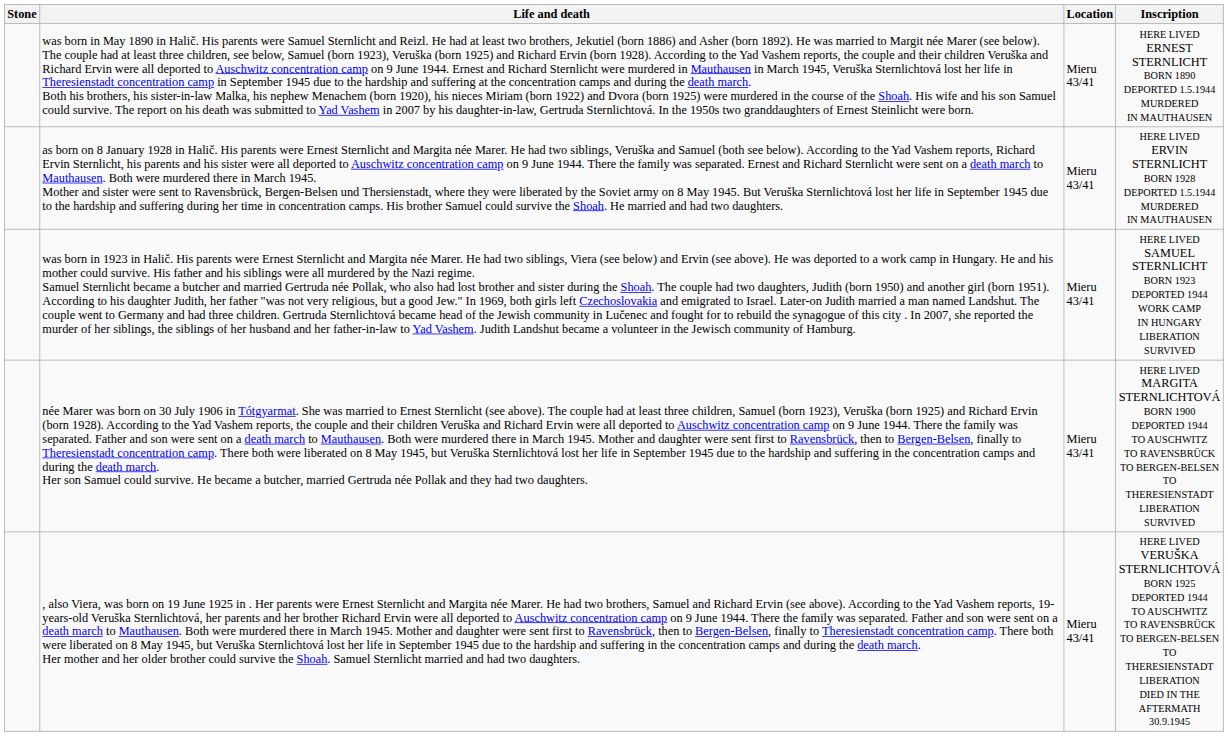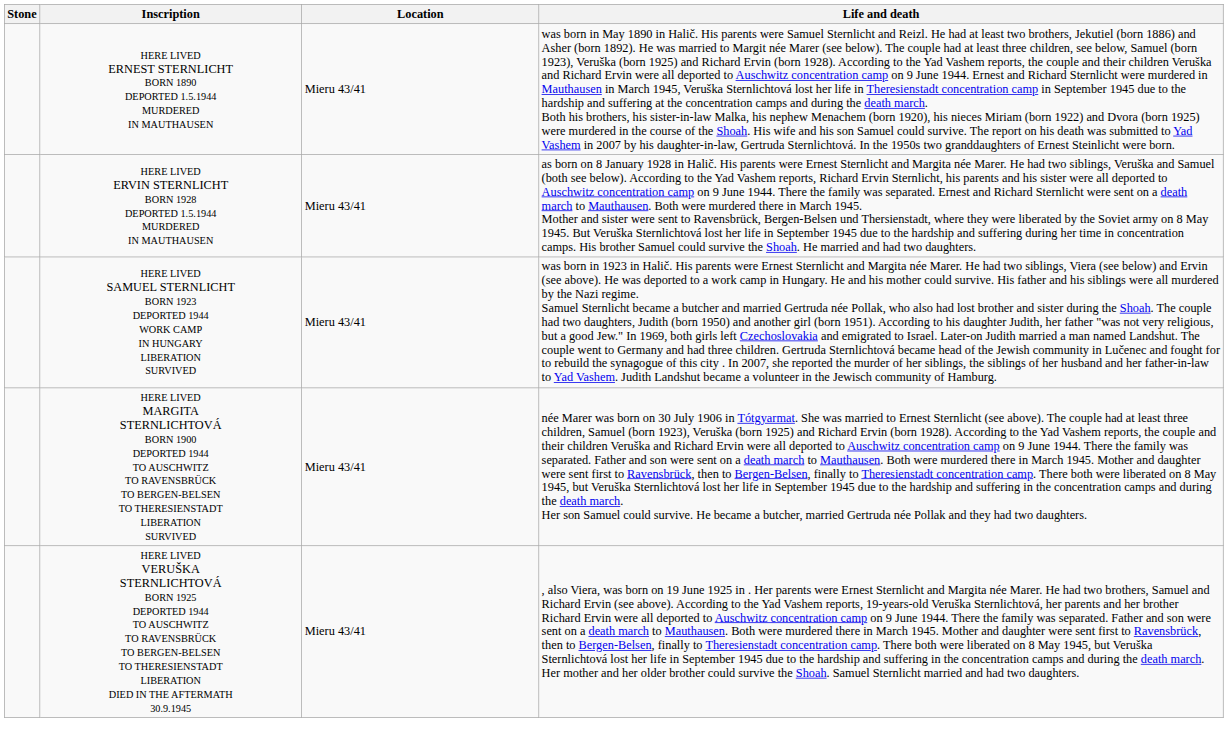columns swapped: Inscription <-> Life and death
